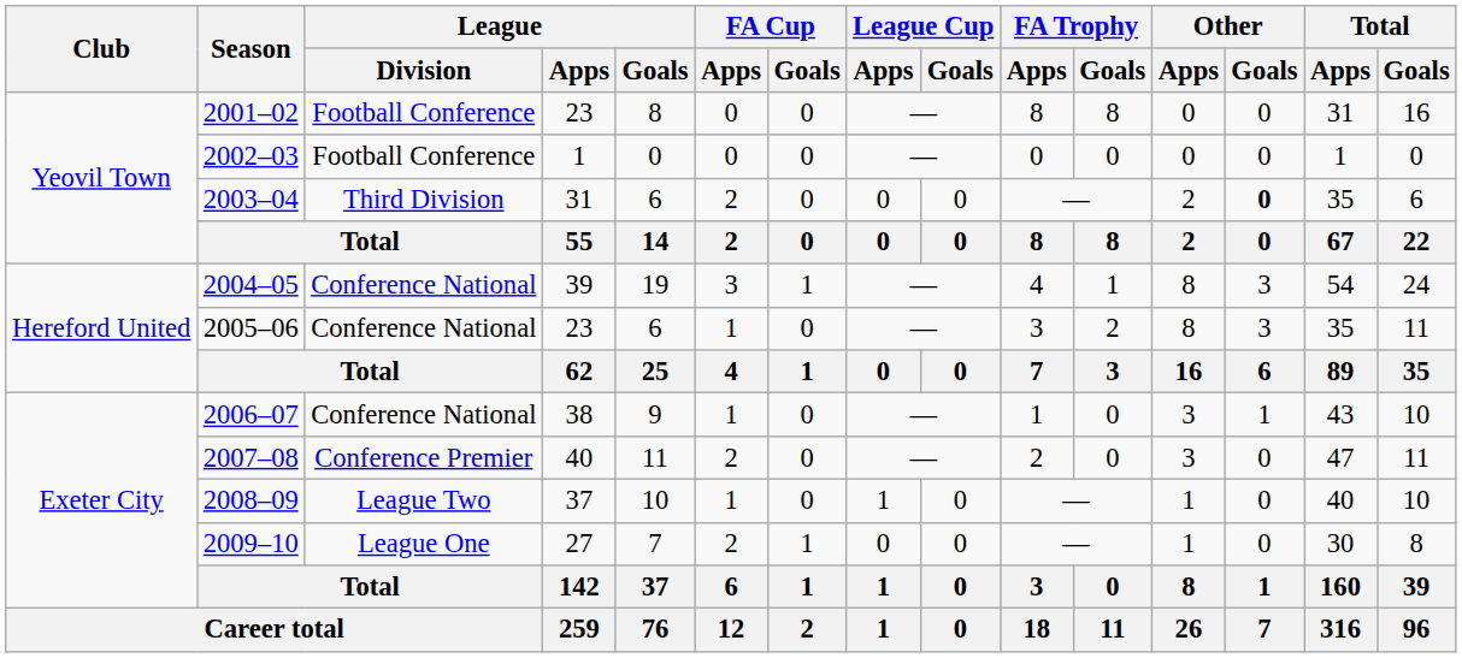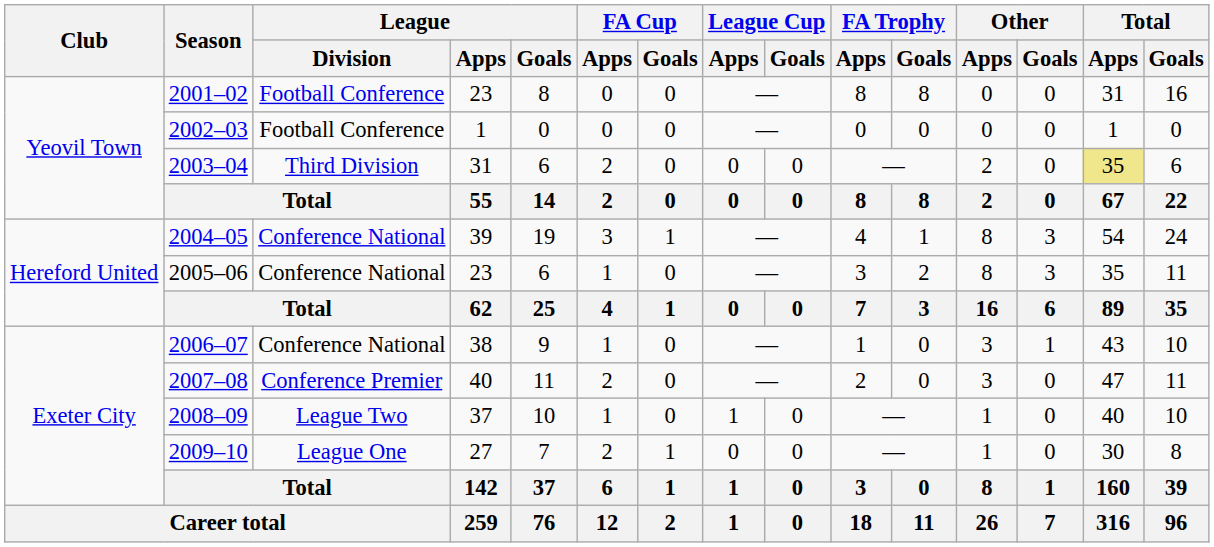2003–04 | Other / Goals: bold -> normal
2003–04 | Total / Apps: no background -> khaki background
